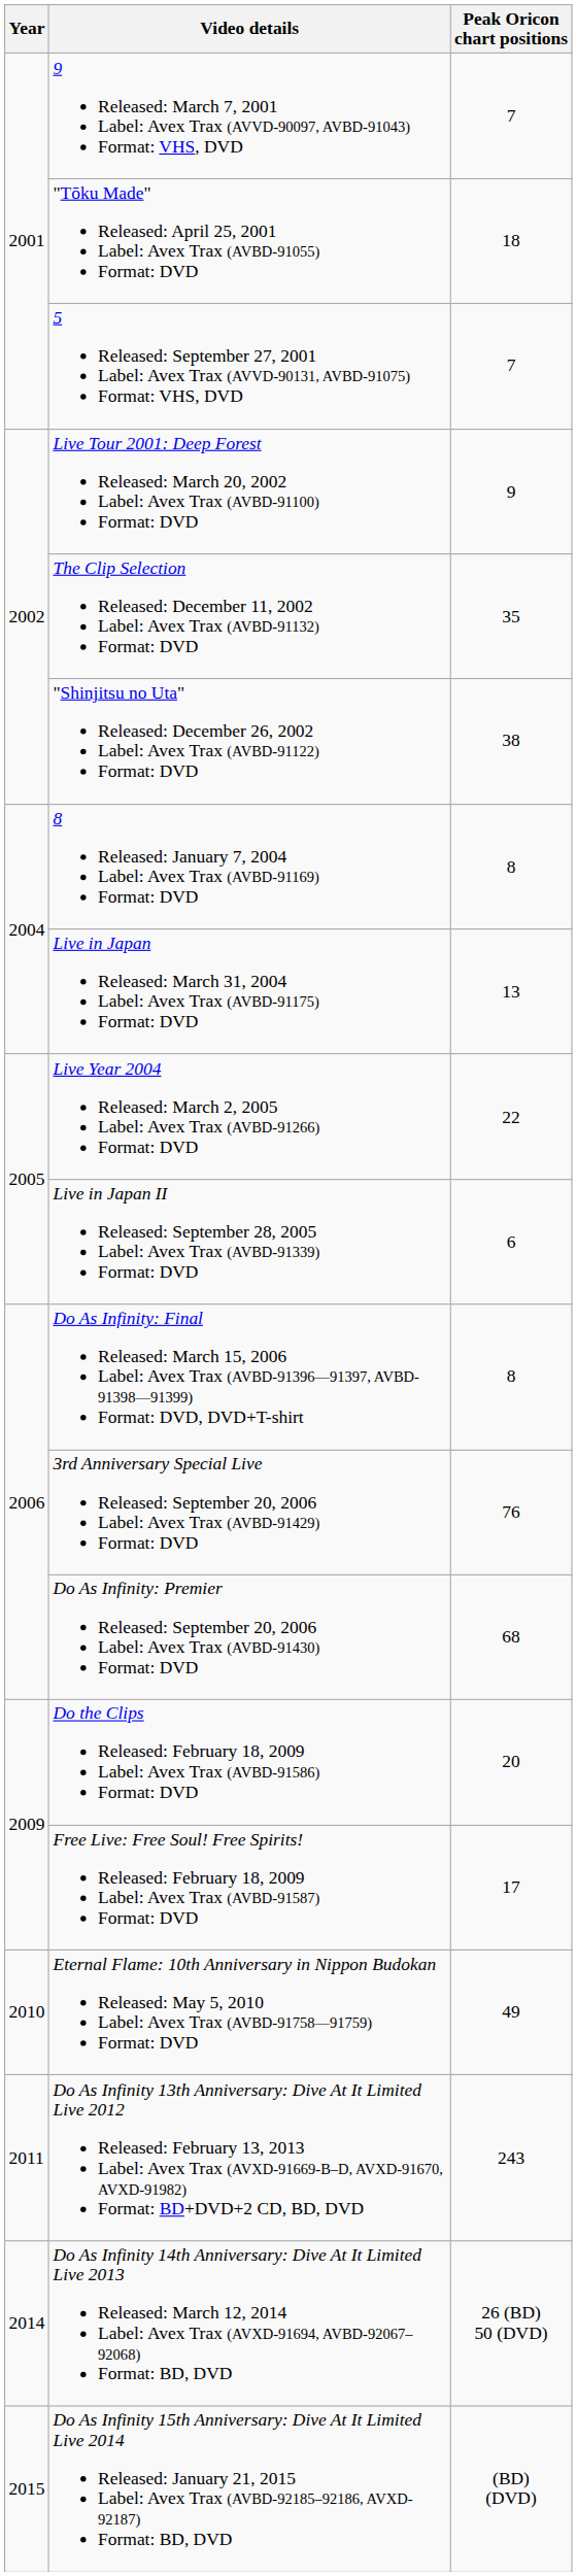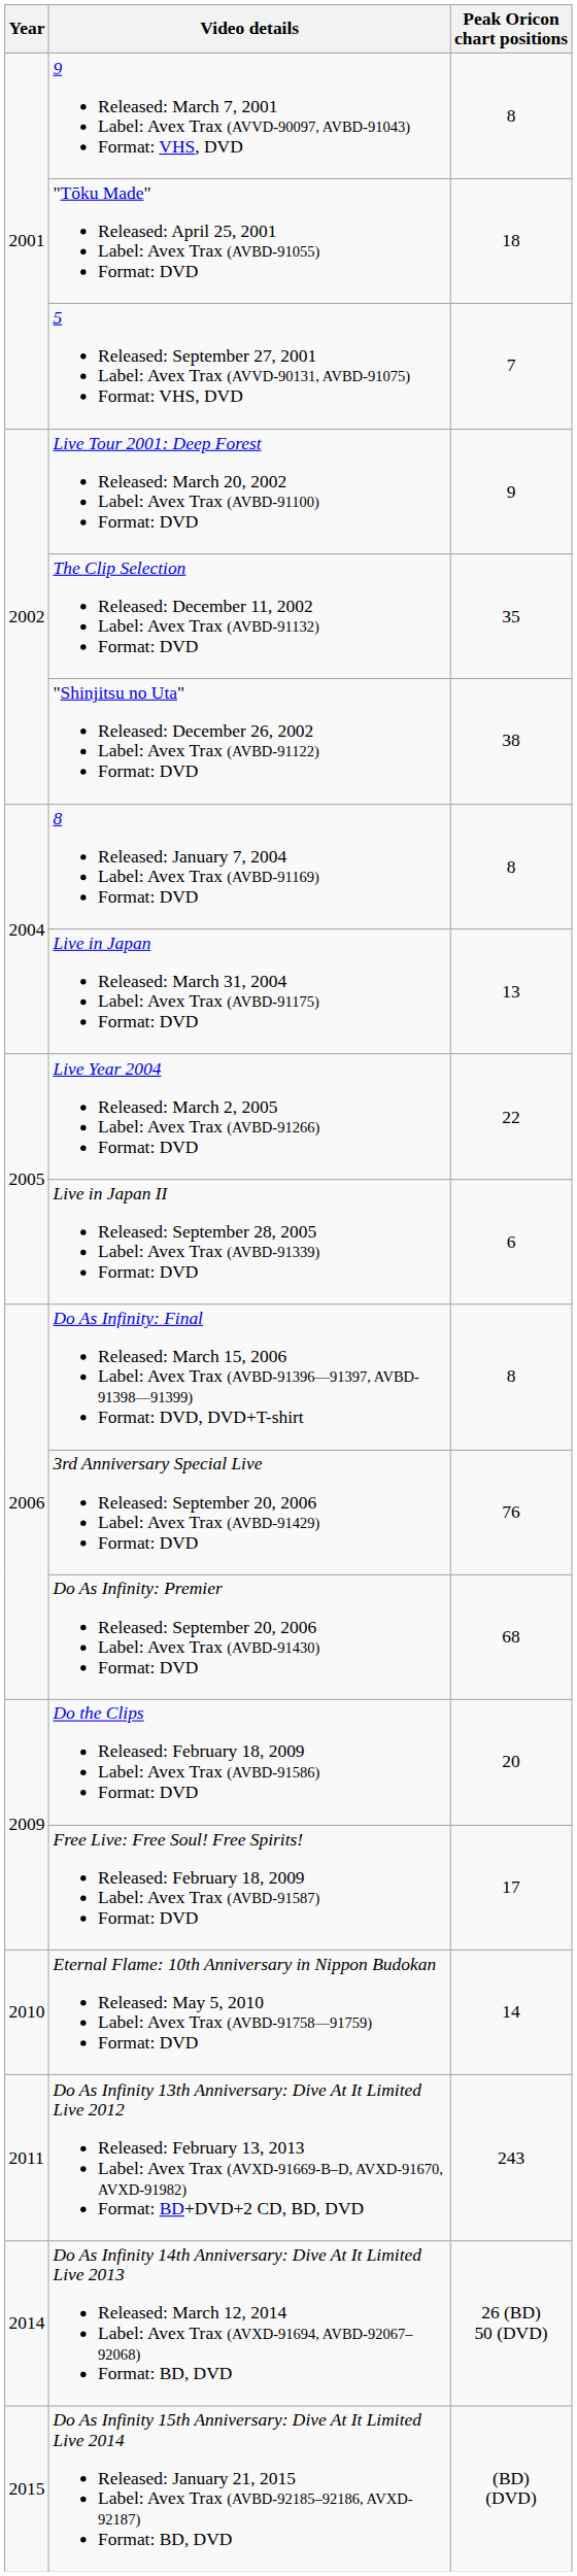row 2 | Peak Oricon chart positions: 7 -> 8
row 17 | Peak Oricon chart positions: 49 -> 14
